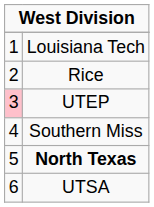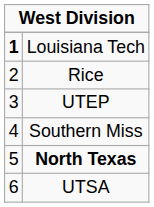Louisiana Tech | column 1: normal -> bold
UTEP | column 1: pink background -> no background
